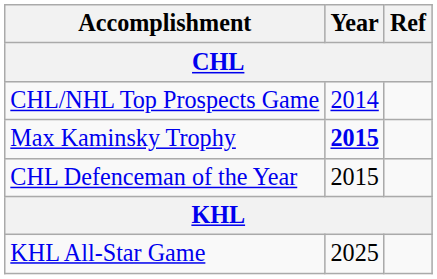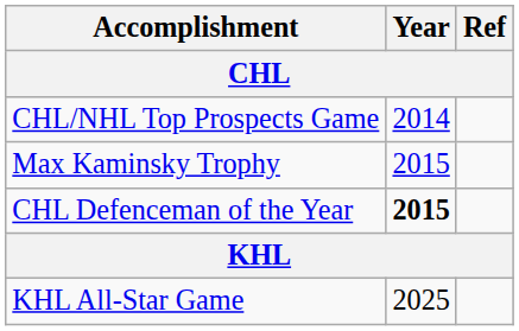Max Kaminsky Trophy | Year: bold -> normal
CHL Defenceman of the Year | Year: normal -> bold
